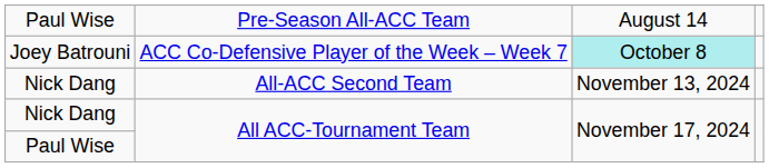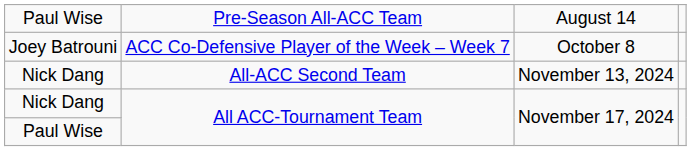Joey Batrouni | column 3: paleturquoise background -> no background
